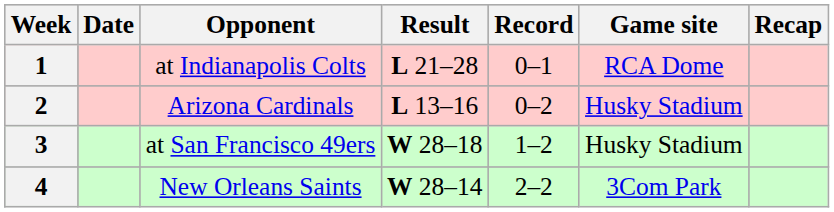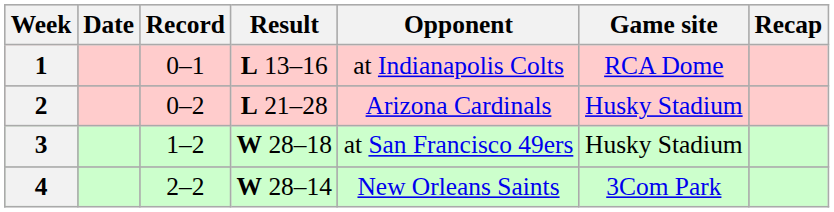columns swapped: Opponent <-> Record
1 | Result: L 21–28 -> L 13–16
2 | Result: L 13–16 -> L 21–28
